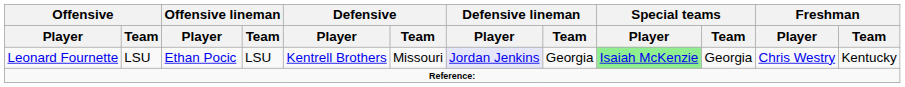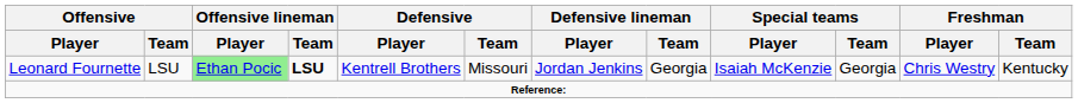Leonard Fournette | Offensive lineman / Player: no background -> lightgreen background
Leonard Fournette | Offensive lineman / Team: normal -> bold
Leonard Fournette | Defensive lineman / Player: lavender background -> no background
Leonard Fournette | Special teams / Player: lightgreen background -> no background
